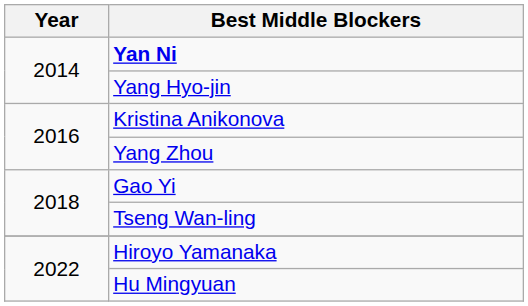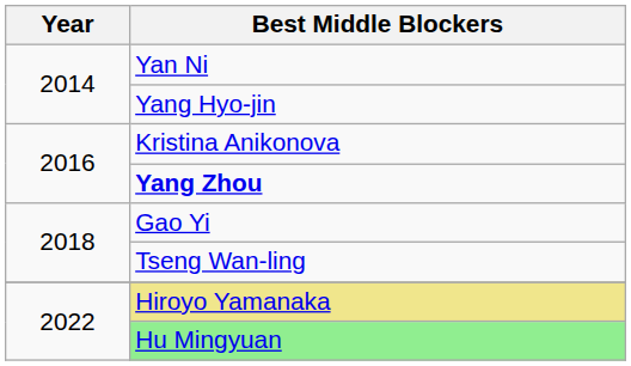Yan Ni | Best Middle Blockers: bold -> normal
Yang Zhou | Best Middle Blockers: normal -> bold
Hiroyo Yamanaka | Best Middle Blockers: no background -> khaki background
Hu Mingyuan | Best Middle Blockers: no background -> lightgreen background
